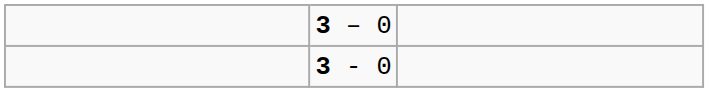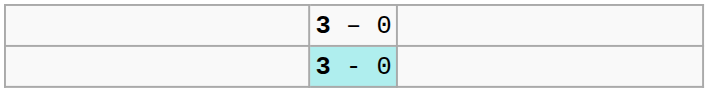row 2 | column 2: no background -> paleturquoise background
